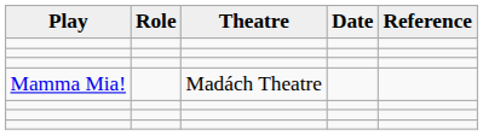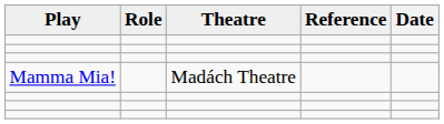columns swapped: Date <-> Reference
